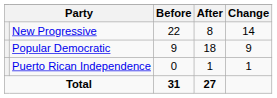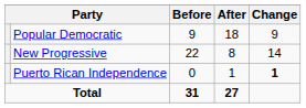rows swapped: Popular Democratic <-> New Progressive
Puerto Rican Independence | Change: normal -> bold
